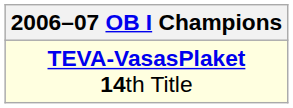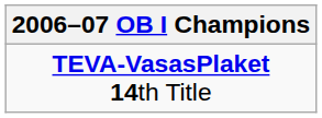row 2 | column 1: lightyellow background -> no background
